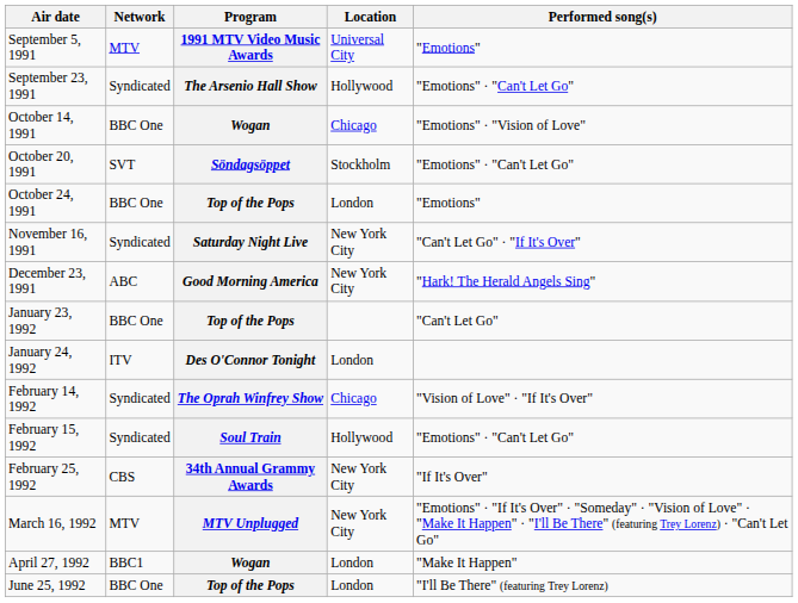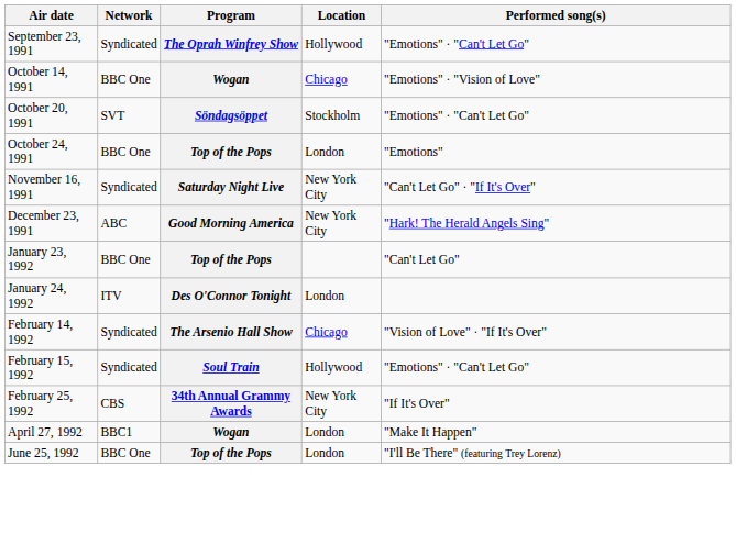- row: September 5, 1991 | MTV | 1991 MTV Video Music Awards | Universal City | "Emotions"
September 23, 1991 | Program: The Arsenio Hall Show -> The Oprah Winfrey Show
February 14, 1992 | Program: The Oprah Winfrey Show -> The Arsenio Hall Show
- row: March 16, 1992 | MTV | MTV Unplugged | New York City | "Emotions" · "If It's Over" · "Someday" · "Vision of Love" · "Make It Happen" · "I'll Be There" (featuring Trey Lorenz) · "Can't Let Go"
